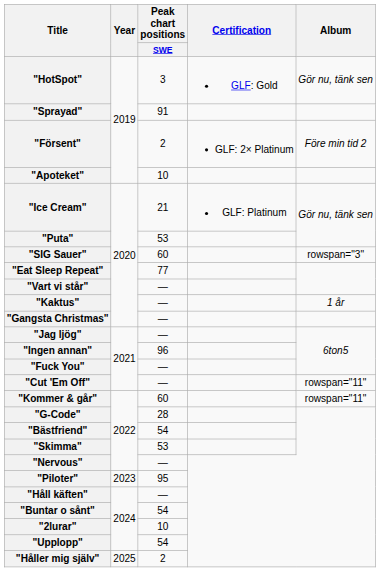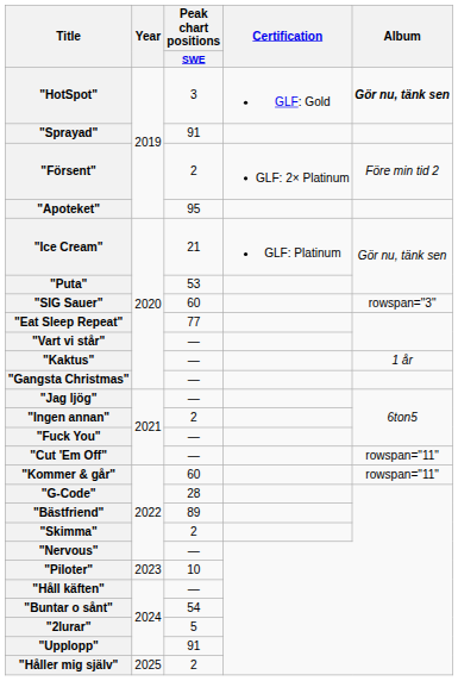"HotSpot" | Album: normal -> bold
"Apoteket" | Peak chart positions / SWE: 10 -> 95
"Ingen annan" | Peak chart positions / SWE: 96 -> 2
"Bästfriend" | Peak chart positions / SWE: 54 -> 89
"Skimma" | Peak chart positions / SWE: 53 -> 2
"Piloter" | Peak chart positions / SWE: 95 -> 10
"2lurar" | Peak chart positions / SWE: 10 -> 5
"Upplopp" | Peak chart positions / SWE: 54 -> 91
